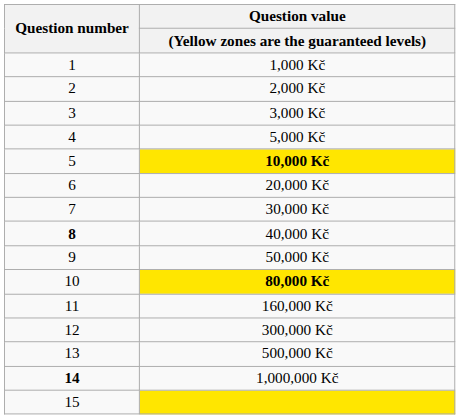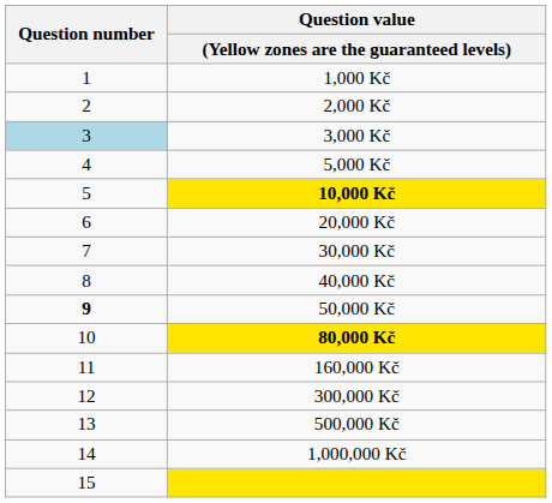3,000 Kč | Question number: no background -> lightblue background
40,000 Kč | Question number: bold -> normal
50,000 Kč | Question number: normal -> bold
1,000,000 Kč | Question number: bold -> normal
